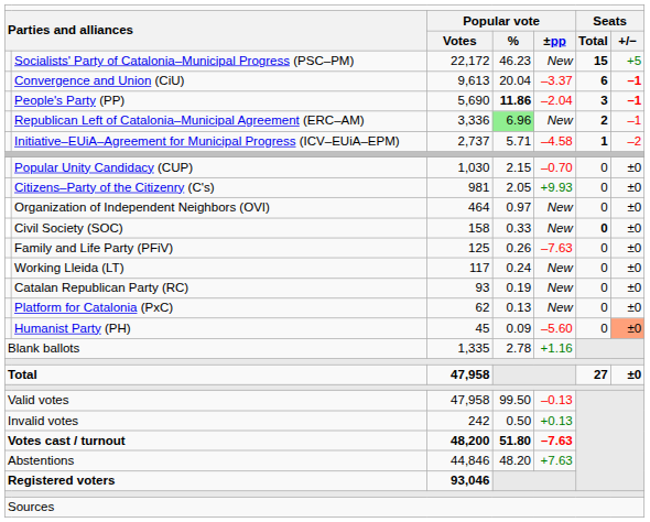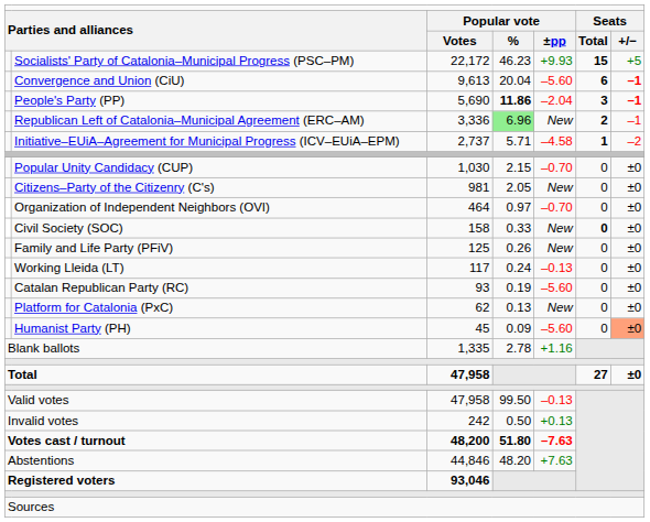Socialists' Party of Catalonia–Municipal Progress (PSC–PM) | column 5: New -> +9.93
Convergence and Union (CiU) | column 5: –3.37 -> –5.60
Citizens–Party of the Citizenry (C's) | column 5: +9.93 -> New
Organization of Independent Neighbors (OVI) | column 5: New -> –0.70
Family and Life Party (PFiV) | column 5: –7.63 -> New
Working Lleida (LT) | column 5: New -> –0.13
Catalan Republican Party (RC) | column 5: New -> –5.60
